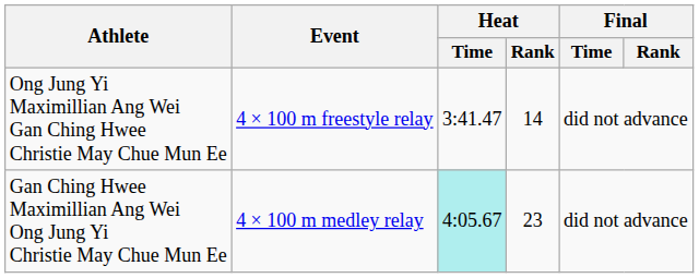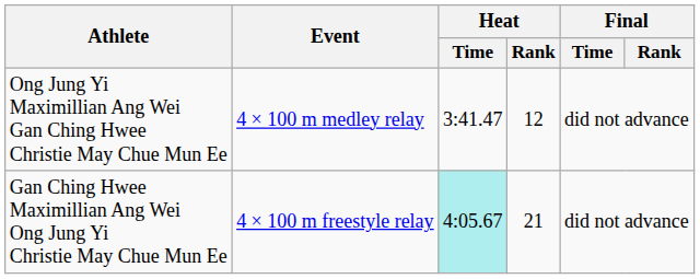row 3 | Event: 4 × 100 m freestyle relay -> 4 × 100 m medley relay
row 3 | Heat / Rank: 14 -> 12
row 4 | Event: 4 × 100 m medley relay -> 4 × 100 m freestyle relay
row 4 | Heat / Rank: 23 -> 21
